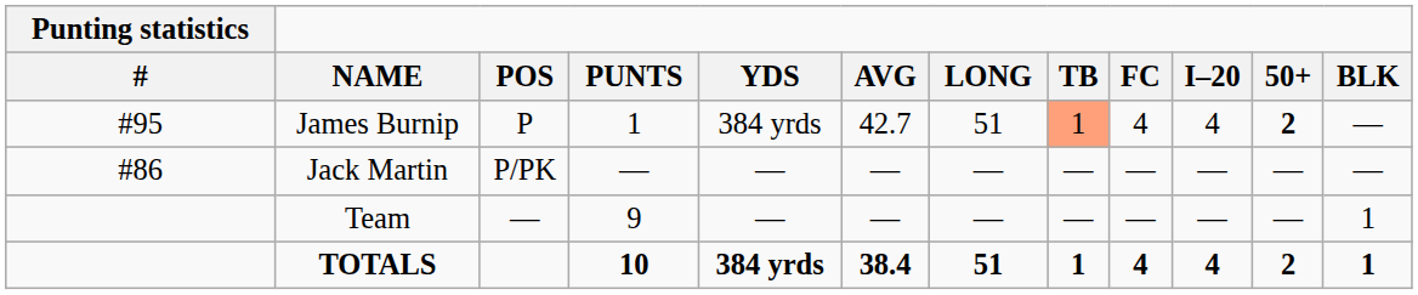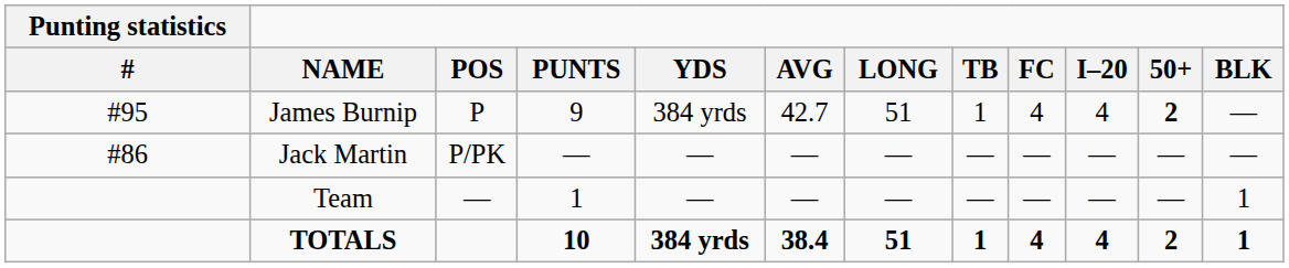James Burnip | PUNTS: 1 -> 9
James Burnip | TB: lightsalmon background -> no background
Team | PUNTS: 9 -> 1
